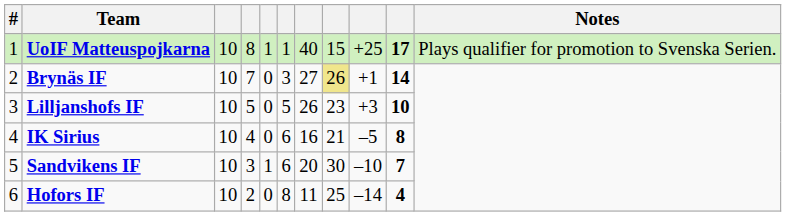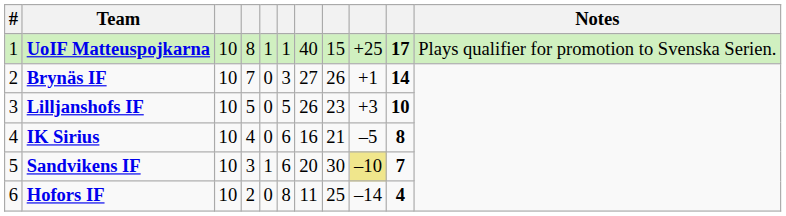Brynäs IF | column 8: khaki background -> no background
Sandvikens IF | column 9: no background -> khaki background
